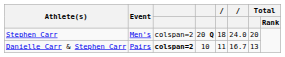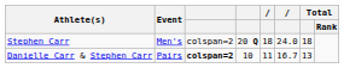Stephen Carr | Total: 20 -> 18
